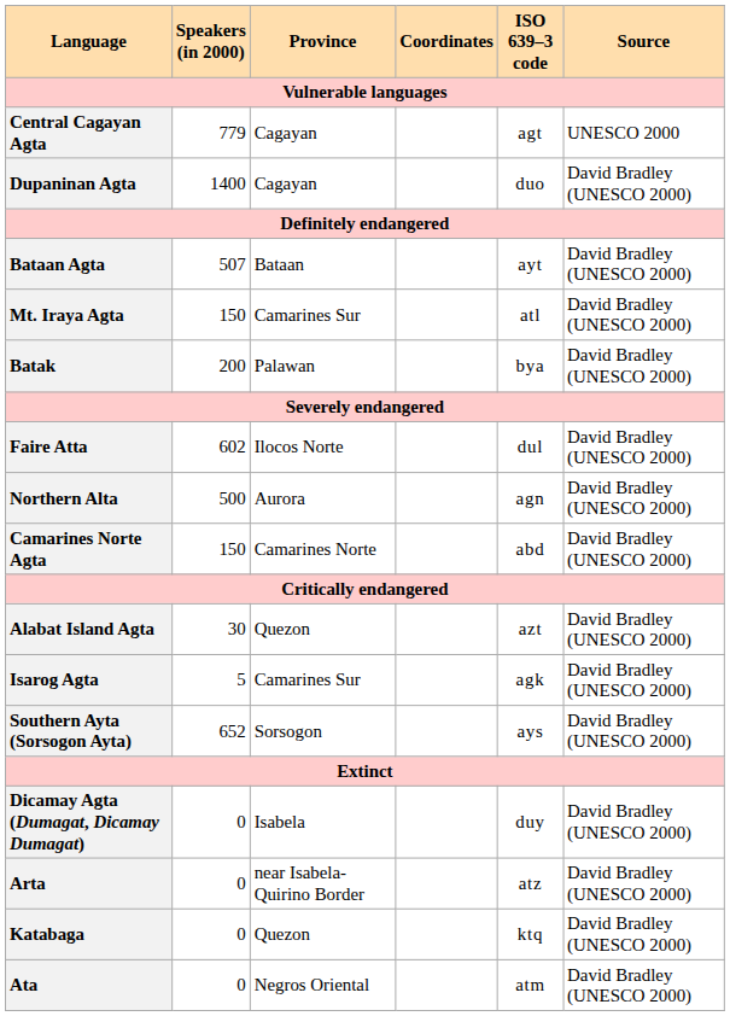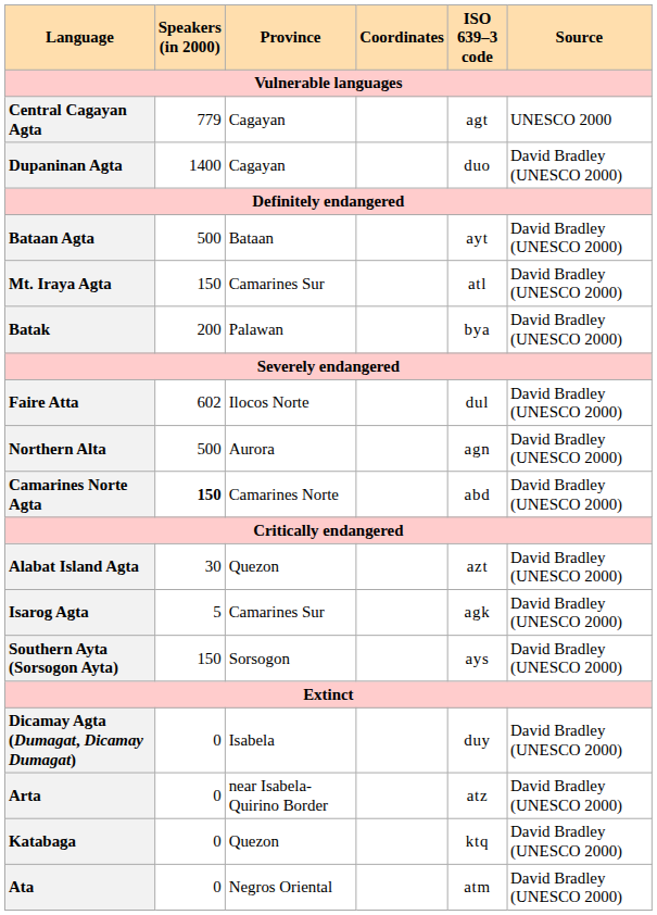Bataan Agta | Speakers (in 2000): 507 -> 500
Camarines Norte Agta | Speakers (in 2000): normal -> bold
Southern Ayta (Sorsogon Ayta) | Speakers (in 2000): 652 -> 150
